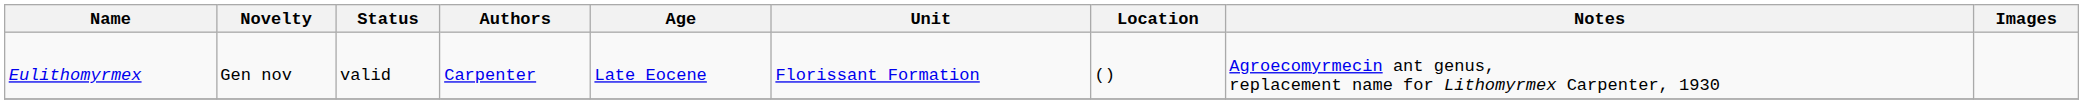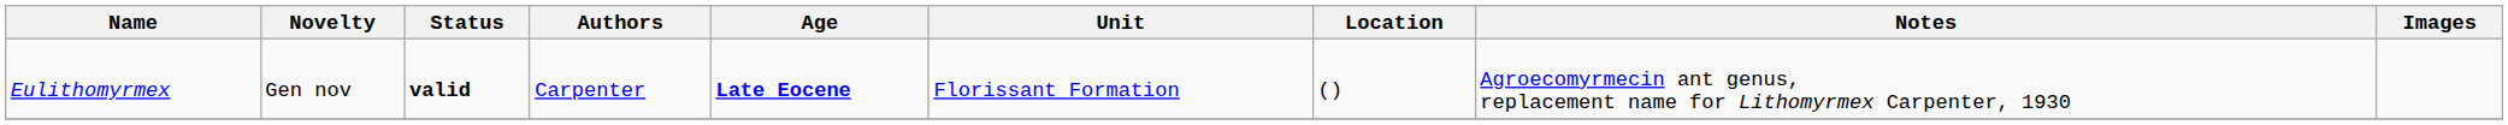Eulithomyrmex | Status: normal -> bold
Eulithomyrmex | Age: normal -> bold
